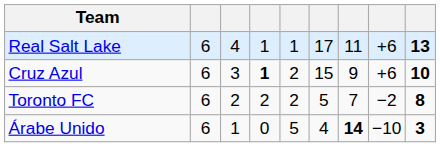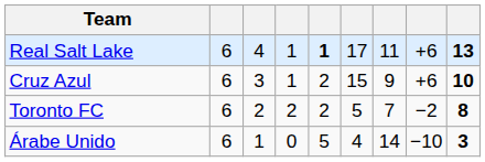Real Salt Lake | column 5: normal -> bold
Cruz Azul | column 4: bold -> normal
Árabe Unido | column 7: bold -> normal
